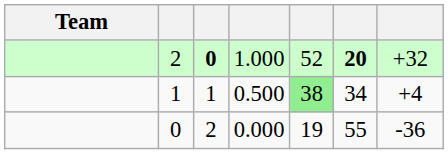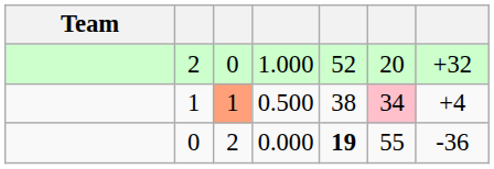row 2 | column 3: bold -> normal
row 2 | column 6: bold -> normal
row 3 | column 3: no background -> lightsalmon background
row 3 | column 5: lightgreen background -> no background
row 3 | column 6: no background -> pink background
row 4 | column 5: normal -> bold
